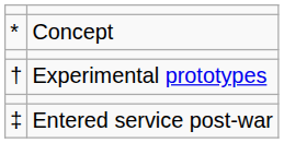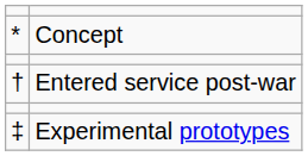row 4 | column 2: Experimental prototypes -> Entered service post-war
row 6 | column 2: Entered service post-war -> Experimental prototypes
